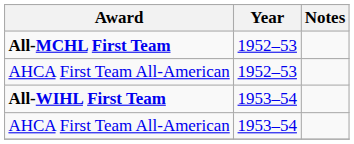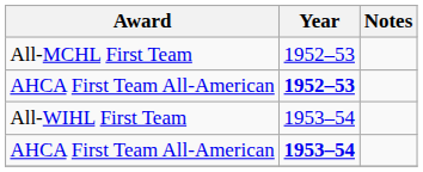row 2 | Award: bold -> normal
row 3 | Year: normal -> bold
row 4 | Award: bold -> normal
row 5 | Year: normal -> bold
